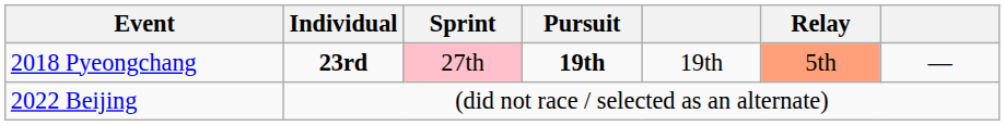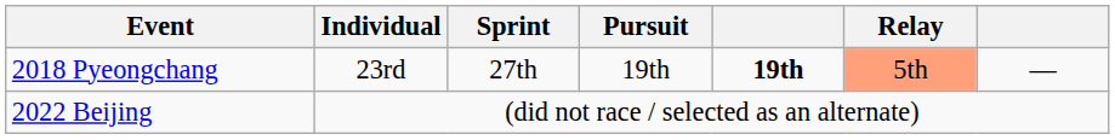2018 Pyeongchang | Individual: bold -> normal
2018 Pyeongchang | Sprint: pink background -> no background
2018 Pyeongchang | Pursuit: bold -> normal
2018 Pyeongchang | column 5: normal -> bold
